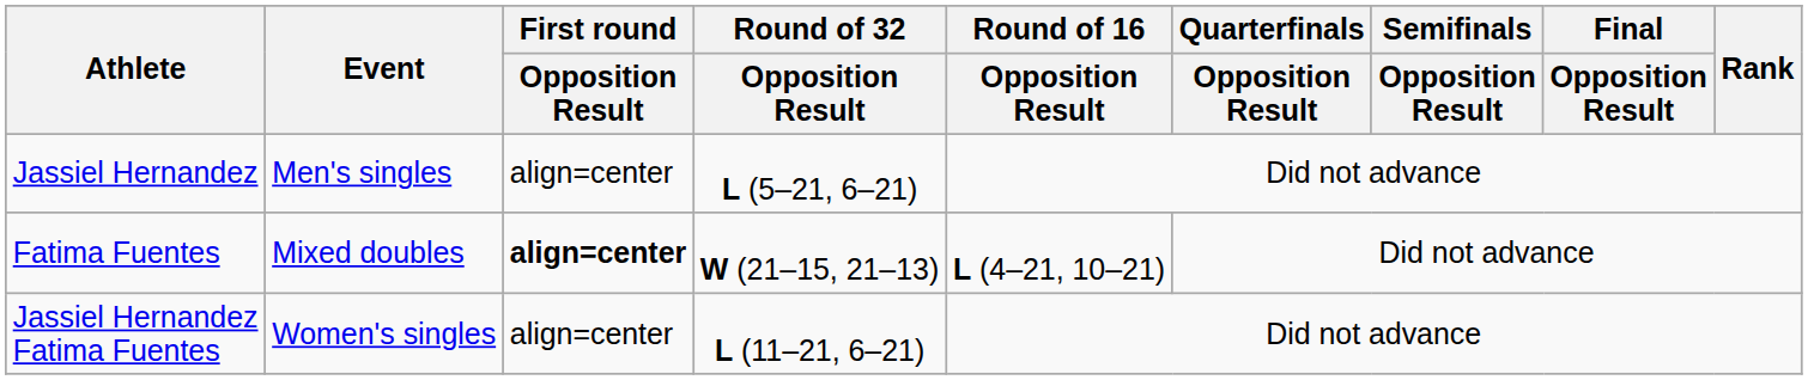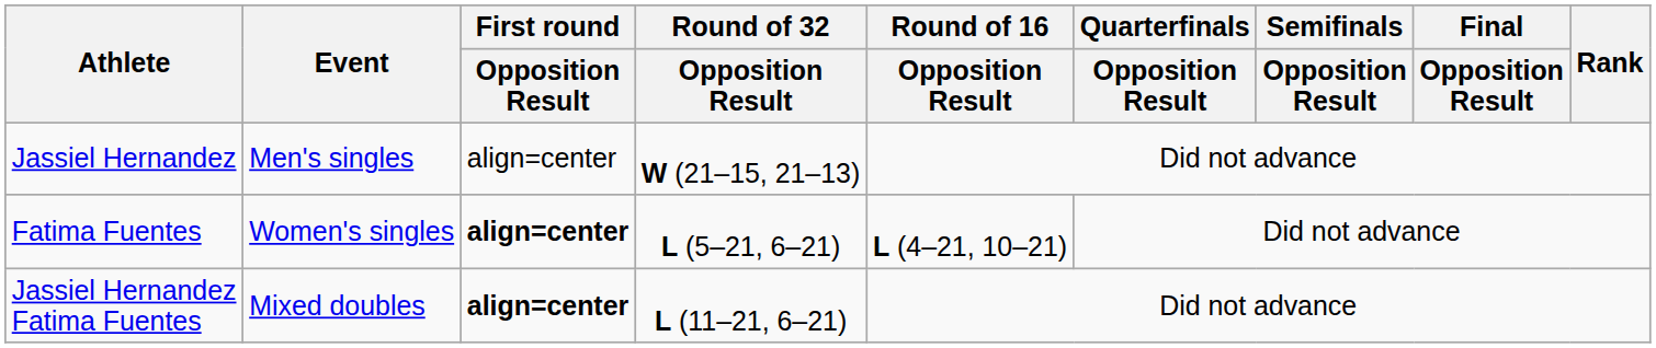Jassiel Hernandez | Round of 32 / Opposition Result: L (5–21, 6–21) -> W (21–15, 21–13)
Fatima Fuentes | Event: Mixed doubles -> Women's singles
Fatima Fuentes | Round of 32 / Opposition Result: W (21–15, 21–13) -> L (5–21, 6–21)
Jassiel Hernandez Fatima Fuentes | Event: Women's singles -> Mixed doubles
Jassiel Hernandez Fatima Fuentes | First round / Opposition Result: normal -> bold
